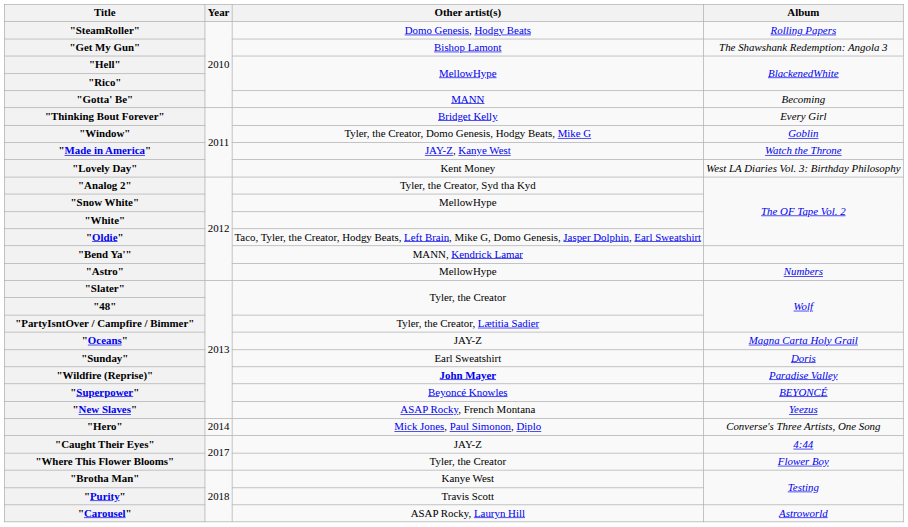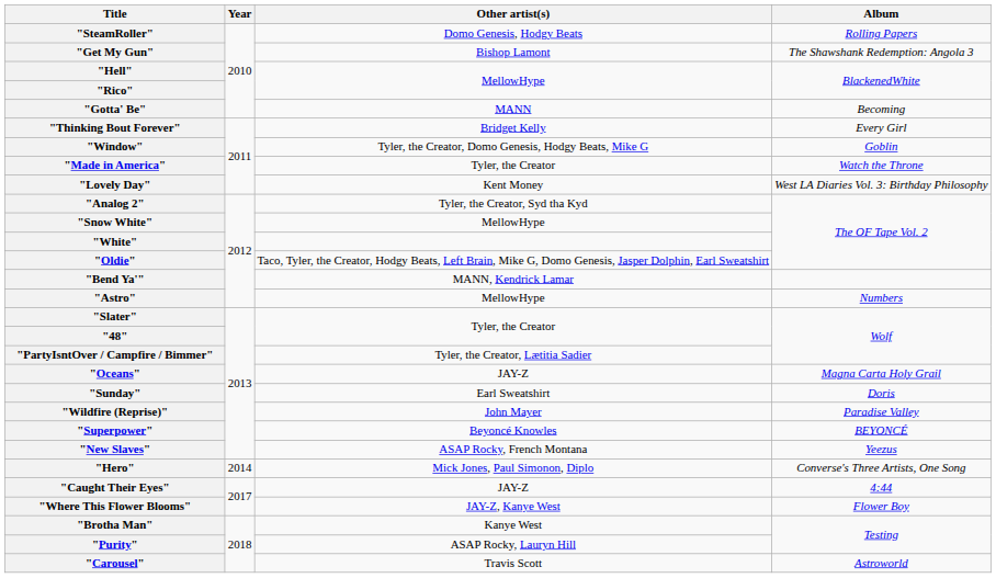"Made in America" | Other artist(s): JAY-Z, Kanye West -> Tyler, the Creator
"Wildfire (Reprise)" | Other artist(s): bold -> normal
"Where This Flower Blooms" | Other artist(s): Tyler, the Creator -> JAY-Z, Kanye West
"Purity" | Other artist(s): Travis Scott -> ASAP Rocky, Lauryn Hill
"Carousel" | Other artist(s): ASAP Rocky, Lauryn Hill -> Travis Scott
